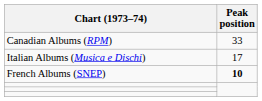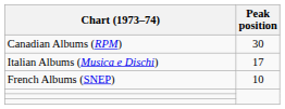row 2 | Peak position: 33 -> 30
row 4 | Peak position: bold -> normal
